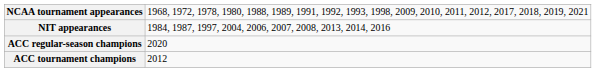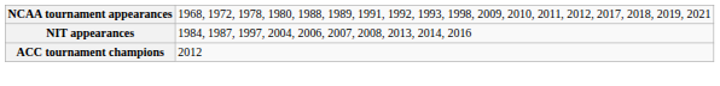- row: ACC regular-season champions | 2020
